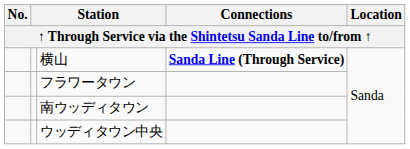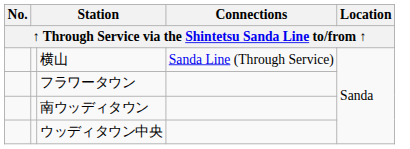横山 | Connections: bold -> normal
